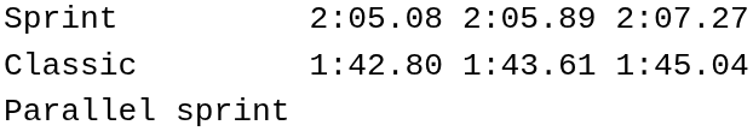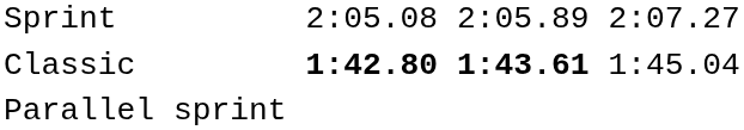Classic | column 2: normal -> bold
Classic | column 3: normal -> bold
